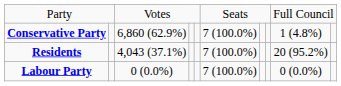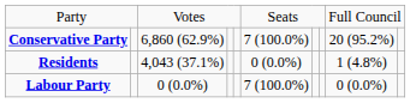Conservative Party | column 9: 1 (4.8%) -> 20 (95.2%)
Residents | column 6: 7 (100.0%) -> 0 (0.0%)
Residents | column 9: 20 (95.2%) -> 1 (4.8%)
